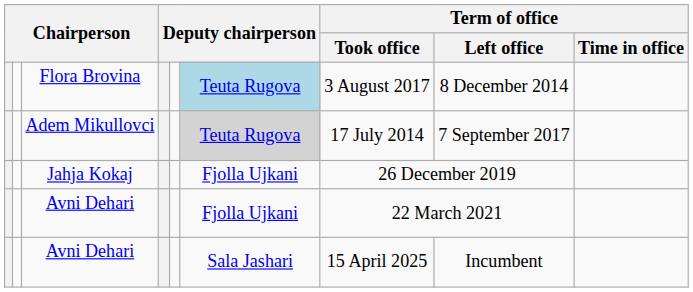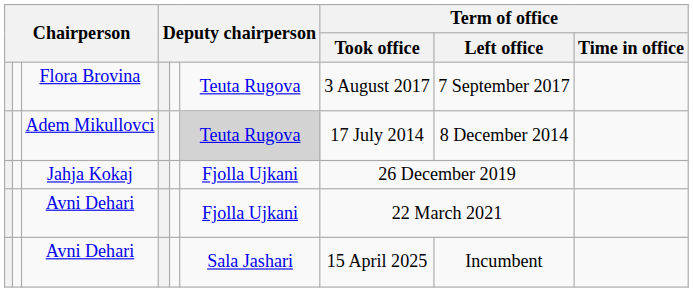Flora Brovina | column 6: lightblue background -> no background
Flora Brovina | Term of office / Left office: 8 December 2014 -> 7 September 2017
Adem Mikullovci | Term of office / Left office: 7 September 2017 -> 8 December 2014
